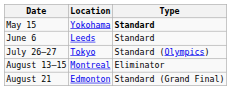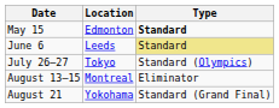May 15 | Location: Yokohama -> Edmonton
June 6 | Type: no background -> khaki background
August 21 | Location: Edmonton -> Yokohama
